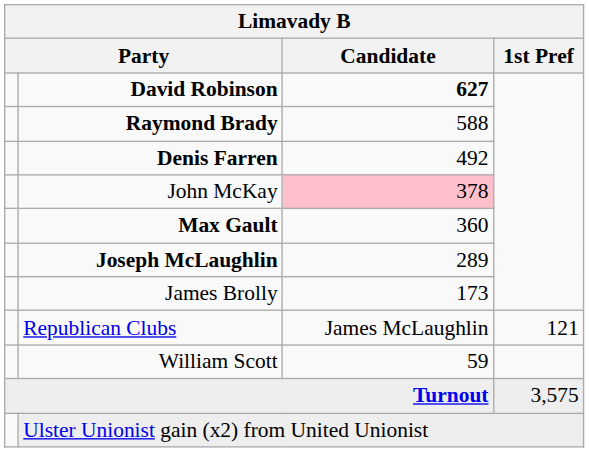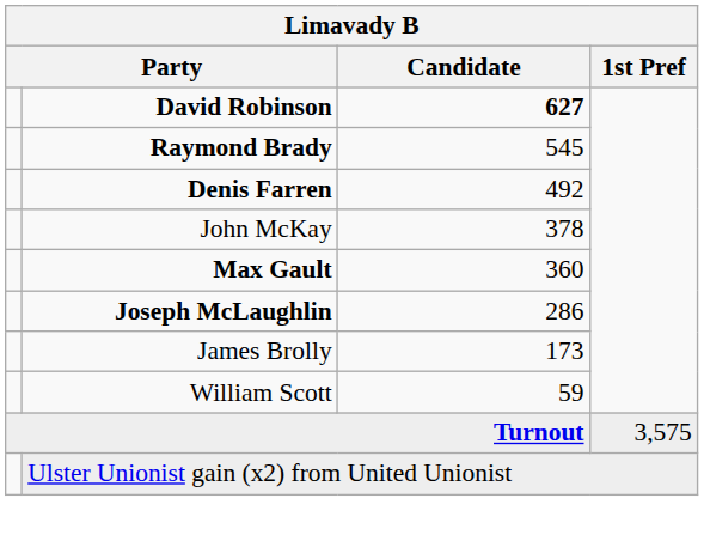Raymond Brady | Candidate: 588 -> 545
John McKay | Candidate: pink background -> no background
Joseph McLaughlin | Candidate: 289 -> 286
- row: Republican Clubs | James McLaughlin | 121
